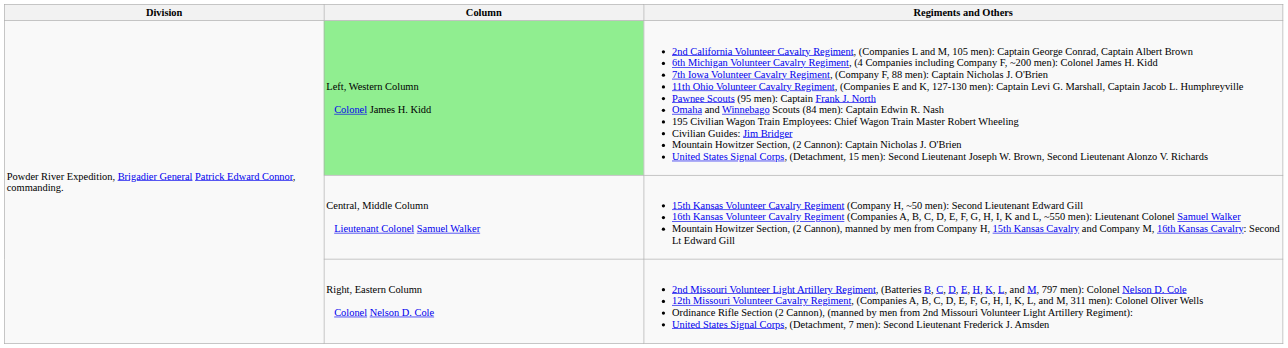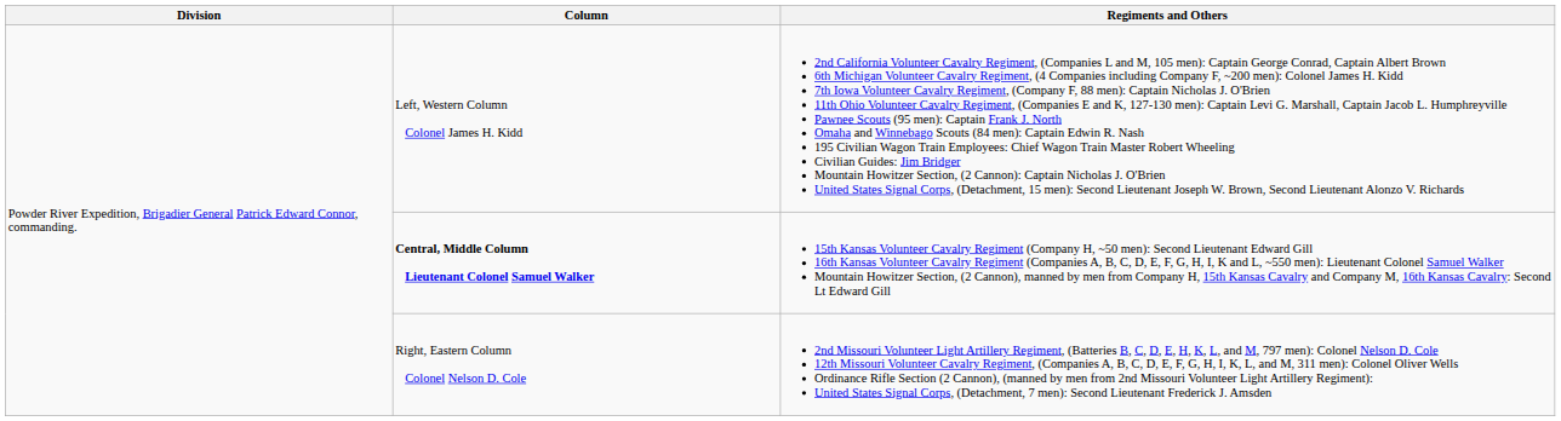Left, Western Column Colonel James H. Kidd | Column: lightgreen background -> no background
Central, Middle Column Lieutenant Colonel Samuel Walker | Column: normal -> bold
